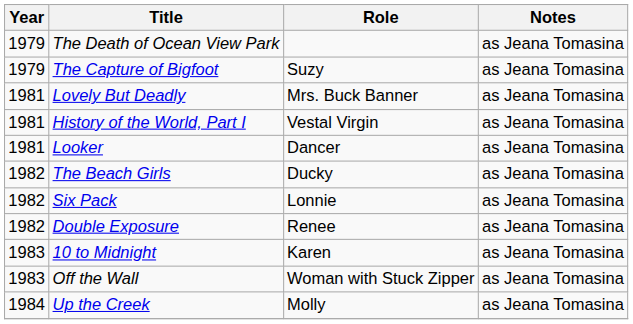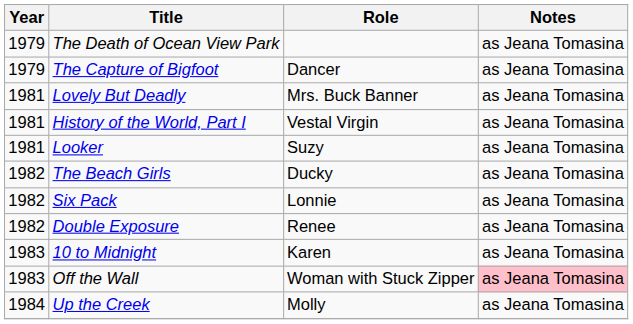The Capture of Bigfoot | Role: Suzy -> Dancer
Looker | Role: Dancer -> Suzy
Off the Wall | Notes: no background -> pink background
